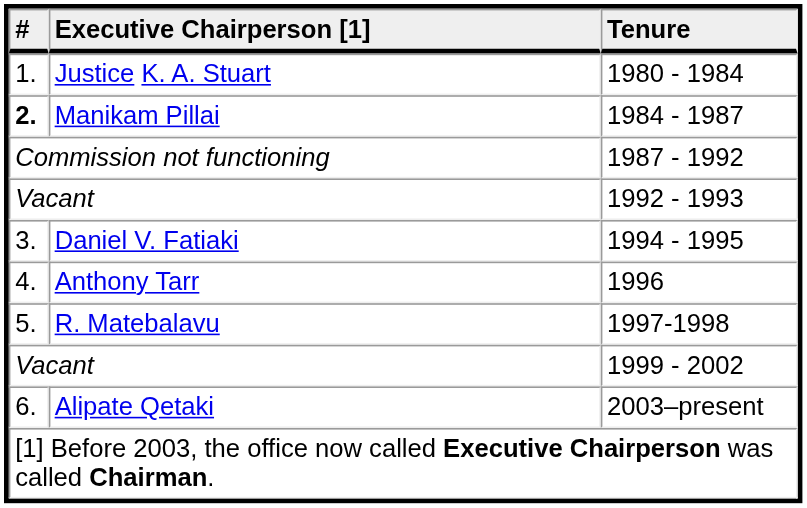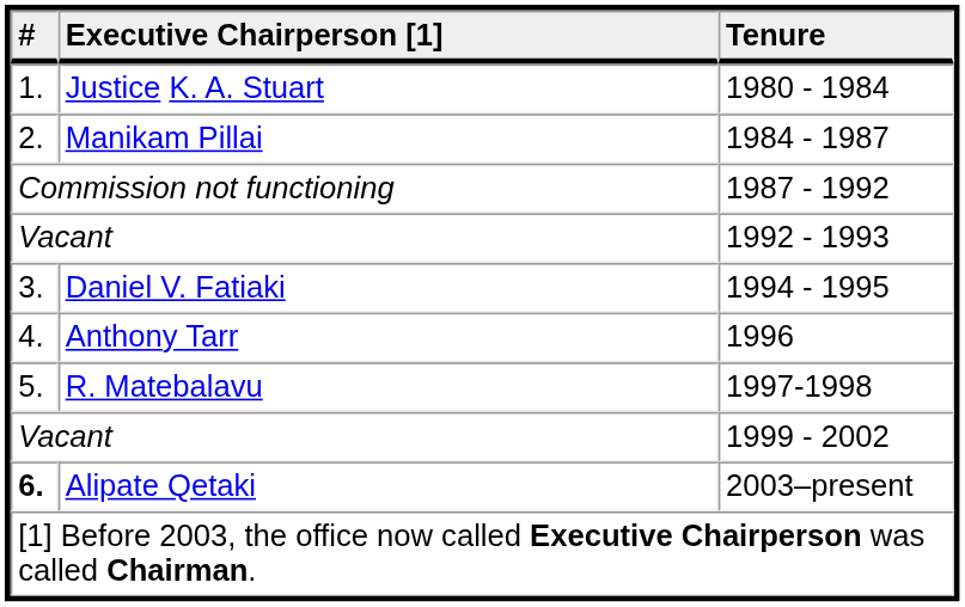Manikam Pillai | #: bold -> normal
Alipate Qetaki | #: normal -> bold
